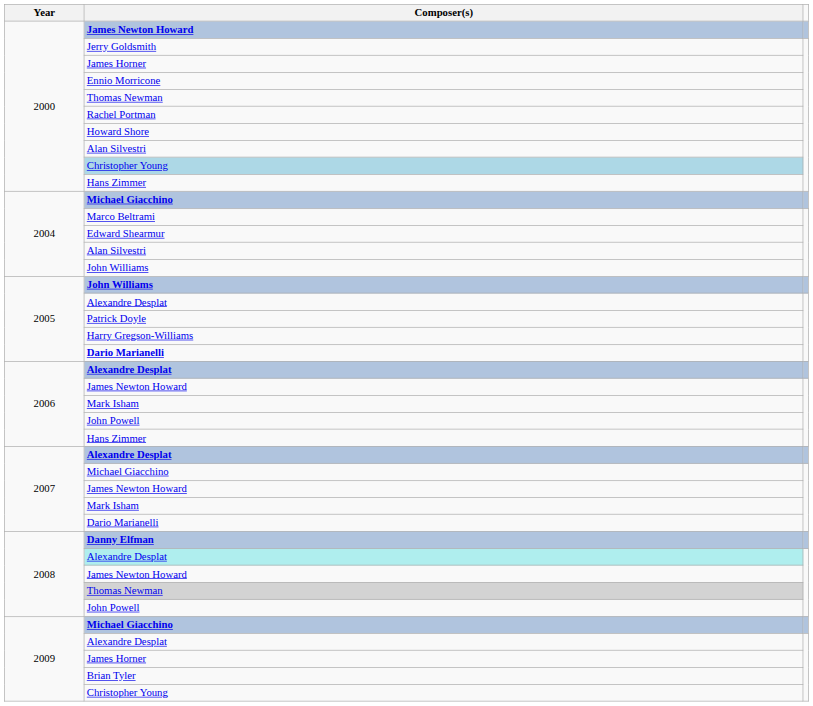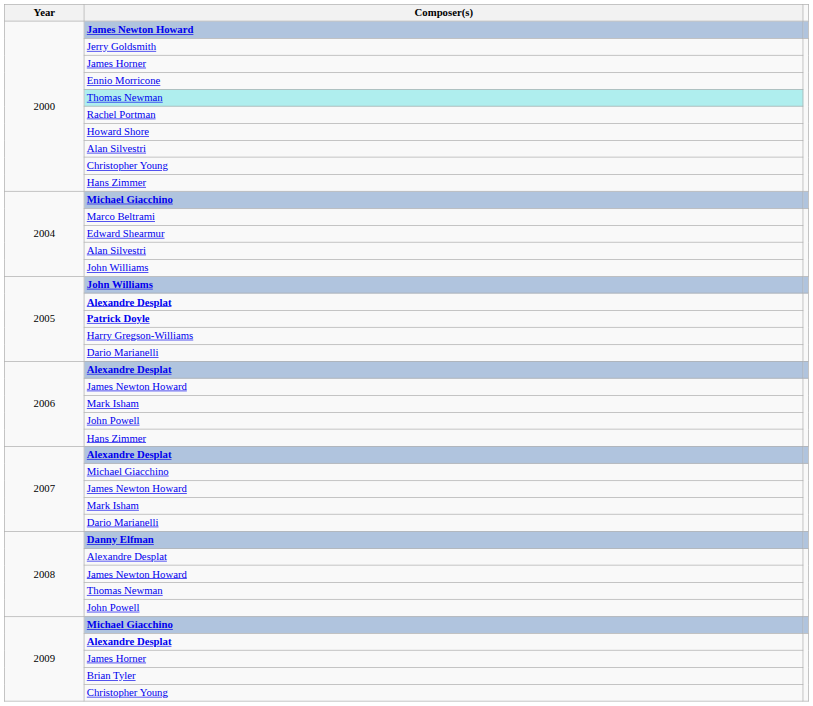2000 / Thomas Newman | Composer(s): no background -> paleturquoise background
2000 / Christopher Young | Composer(s): lightblue background -> no background
2005 / Alexandre Desplat | Composer(s): normal -> bold
Patrick Doyle | Composer(s): normal -> bold
2005 / Dario Marianelli | Composer(s): bold -> normal
2008 / Alexandre Desplat | Composer(s): paleturquoise background -> no background
2008 / Thomas Newman | Composer(s): lightgrey background -> no background
2009 / Alexandre Desplat | Composer(s): normal -> bold
